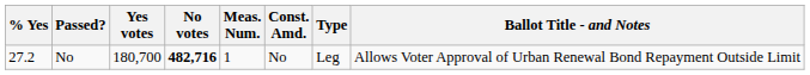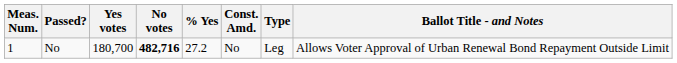columns swapped: Meas. Num. <-> % Yes
